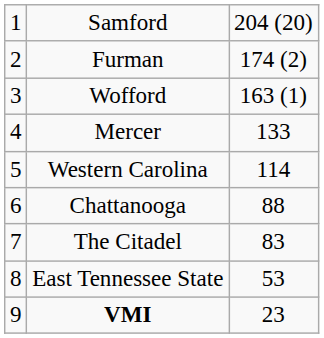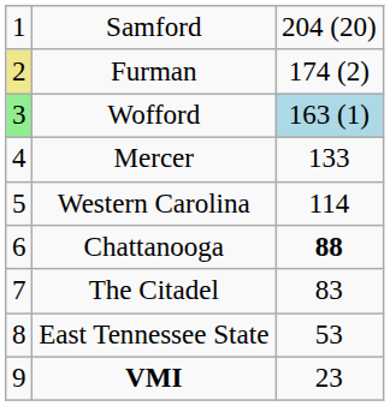Furman | column 1: no background -> khaki background
Wofford | column 1: no background -> lightgreen background
Wofford | column 3: no background -> lightblue background
Chattanooga | column 3: normal -> bold
